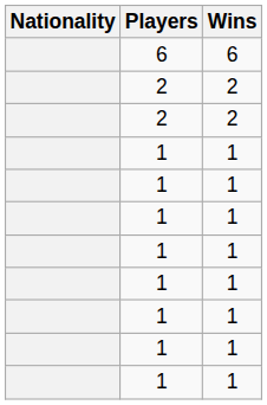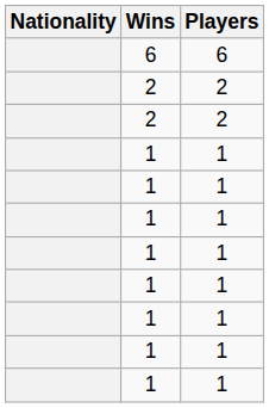columns swapped: Players <-> Wins
